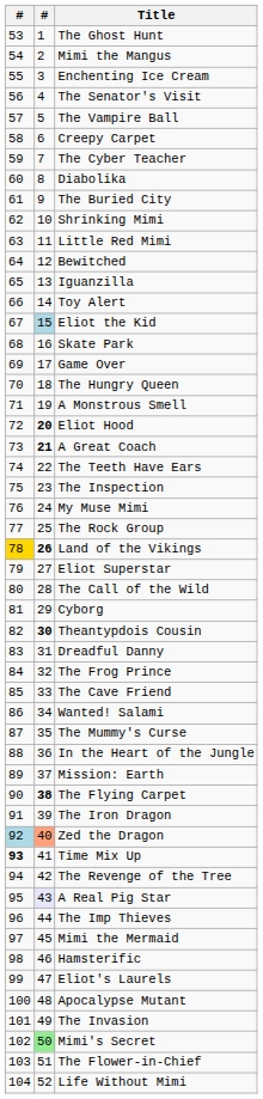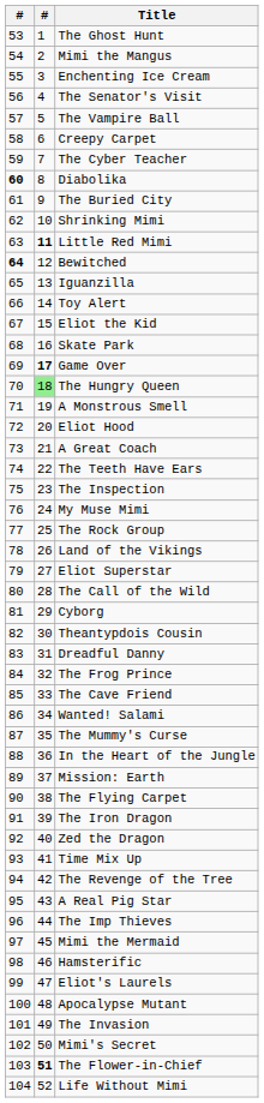Diabolika | column 1: normal -> bold
Little Red Mimi | column 2: normal -> bold
Bewitched | column 1: normal -> bold
Eliot the Kid | column 2: lightblue background -> no background
Game Over | column 2: normal -> bold
The Hungry Queen | column 2: no background -> lightgreen background
Eliot Hood | column 2: bold -> normal
A Great Coach | column 2: bold -> normal
Land of the Vikings | column 1: gold background -> no background
Land of the Vikings | column 2: bold -> normal
Theantypdois Cousin | column 2: bold -> normal
The Flying Carpet | column 2: bold -> normal
Zed the Dragon | column 1: lightblue background -> no background
Zed the Dragon | column 2: lightsalmon background -> no background
Time Mix Up | column 1: bold -> normal
A Real Pig Star | column 2: lavender background -> no background
Mimi's Secret | column 2: lightgreen background -> no background
The Flower-in-Chief | column 2: normal -> bold
